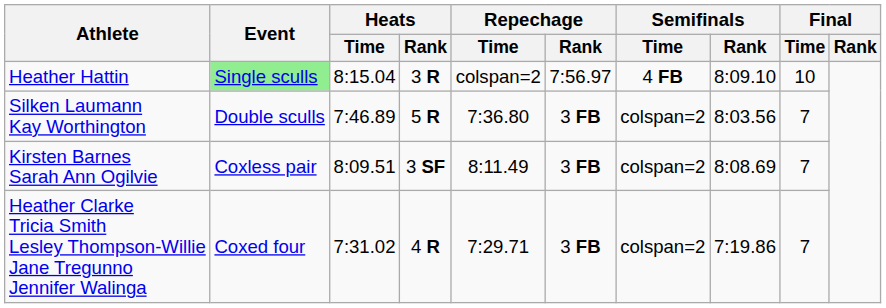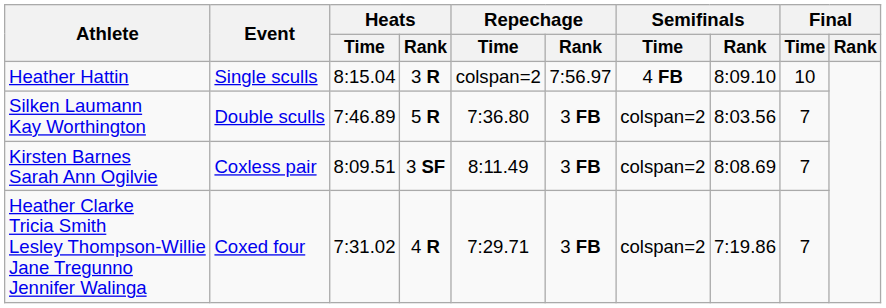Heather Hattin | Event: lightgreen background -> no background
